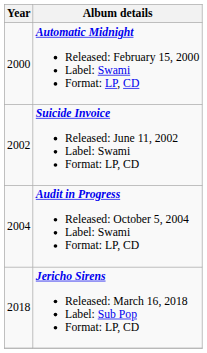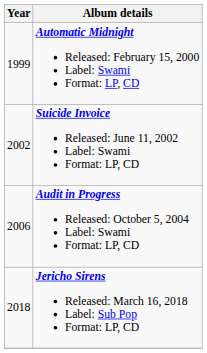row 2 | Year: 2000 -> 1999
row 4 | Year: 2004 -> 2006
